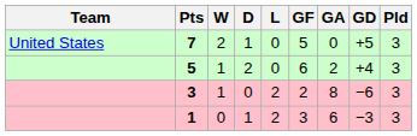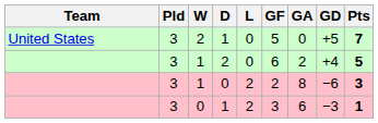columns swapped: Pld <-> Pts
